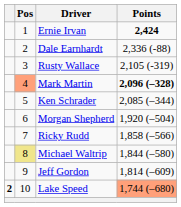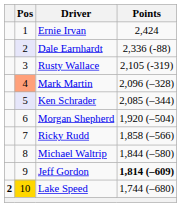Ernie Irvan | Points: bold -> normal
Dale Earnhardt | Pos: no background -> lavender background
Mark Martin | Points: bold -> normal
Ken Schrader | Pos: no background -> lavender background
Michael Waltrip | Pos: khaki background -> no background
Jeff Gordon | Points: normal -> bold
Lake Speed | Pos: no background -> gold background
Lake Speed | Points: lightsalmon background -> no background
